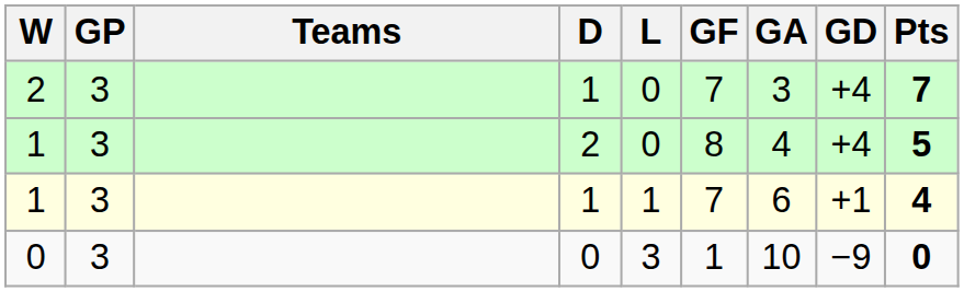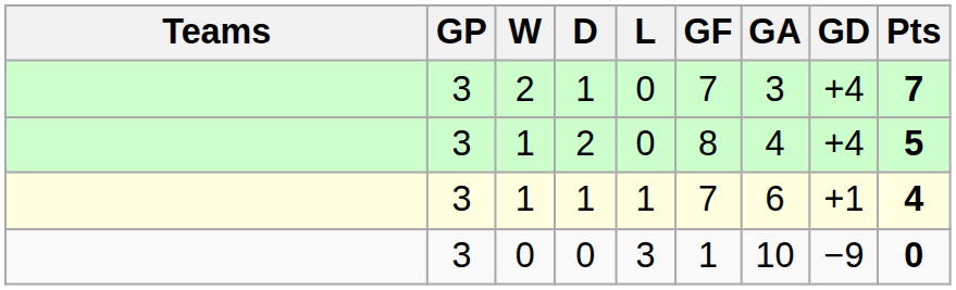columns swapped: Teams <-> W
